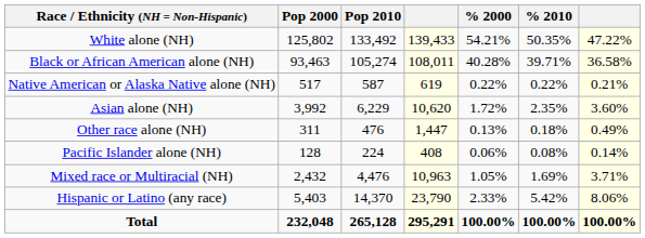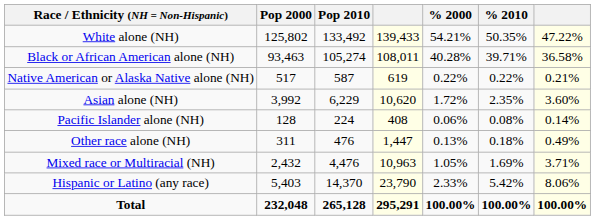rows swapped: Pacific Islander alone (NH) <-> Other race alone (NH)
